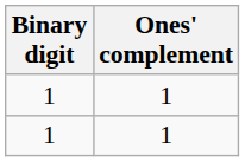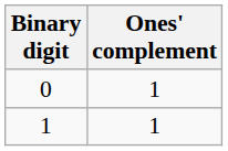row 2 | Binary digit: 1 -> 0
